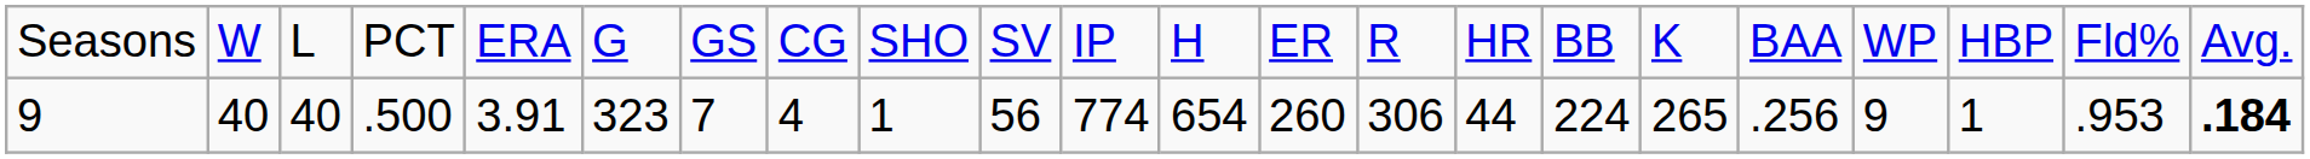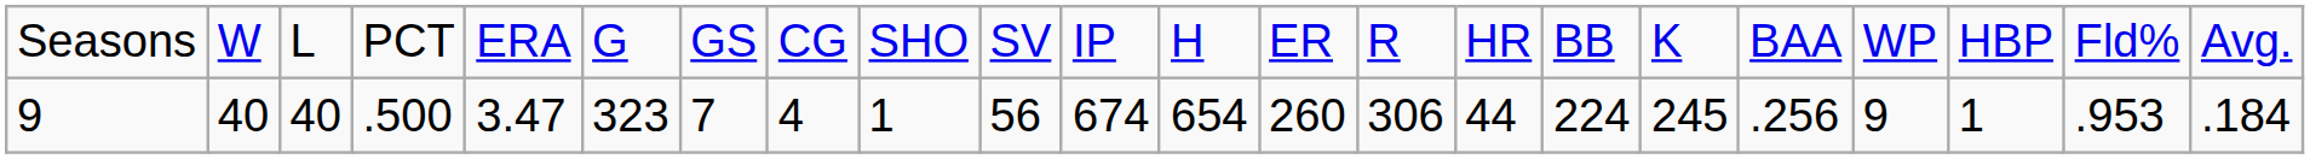row 2 | column 5: 3.91 -> 3.47
row 2 | column 11: 774 -> 674
row 2 | column 17: 265 -> 245
row 2 | column 22: bold -> normal
